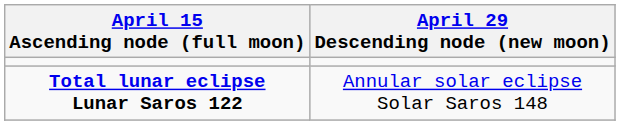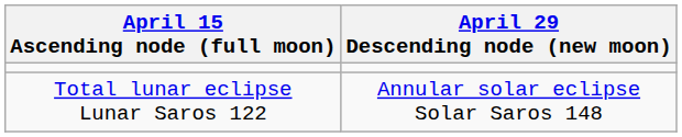row 3 | April 15 Ascending node (full moon): bold -> normal
